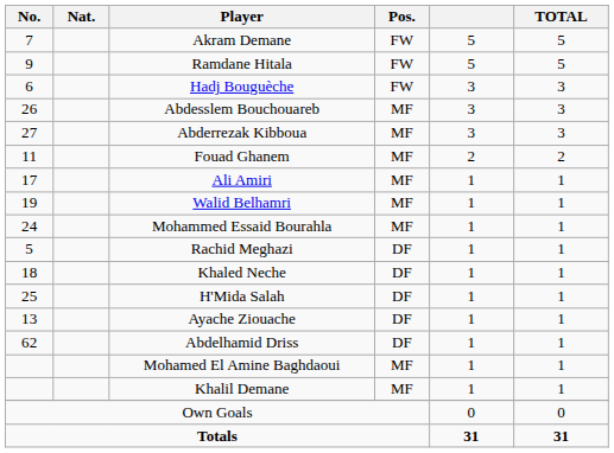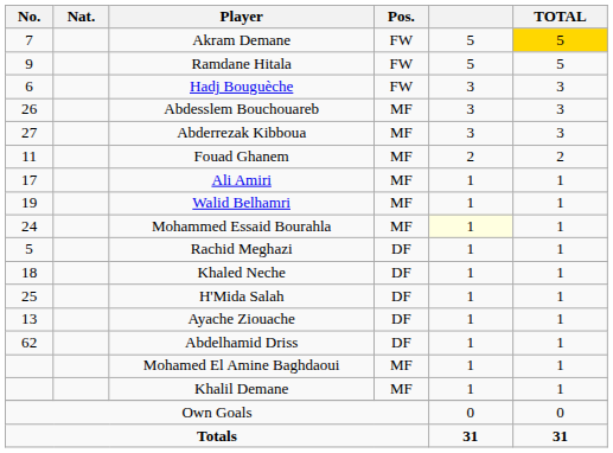Akram Demane | TOTAL: no background -> gold background
Mohammed Essaid Bourahla | column 5: no background -> lightyellow background
